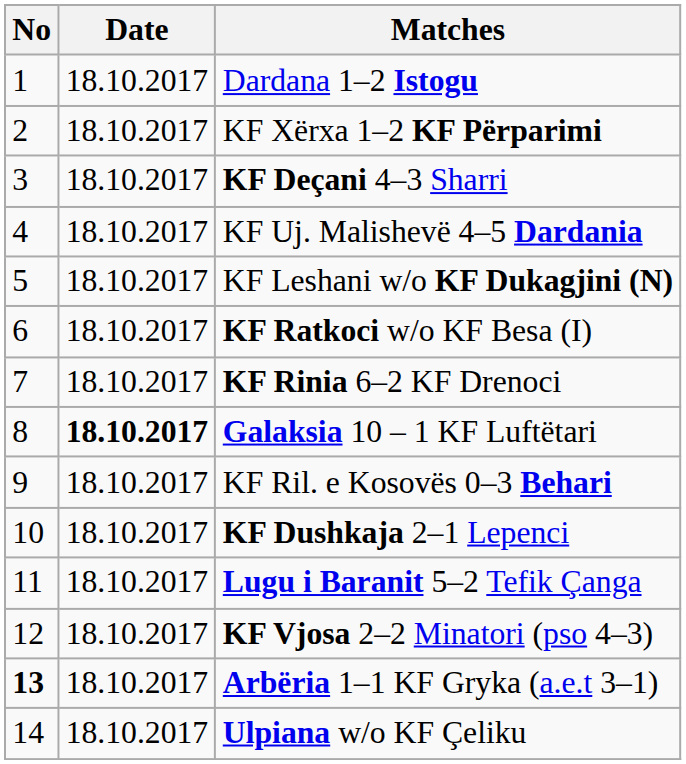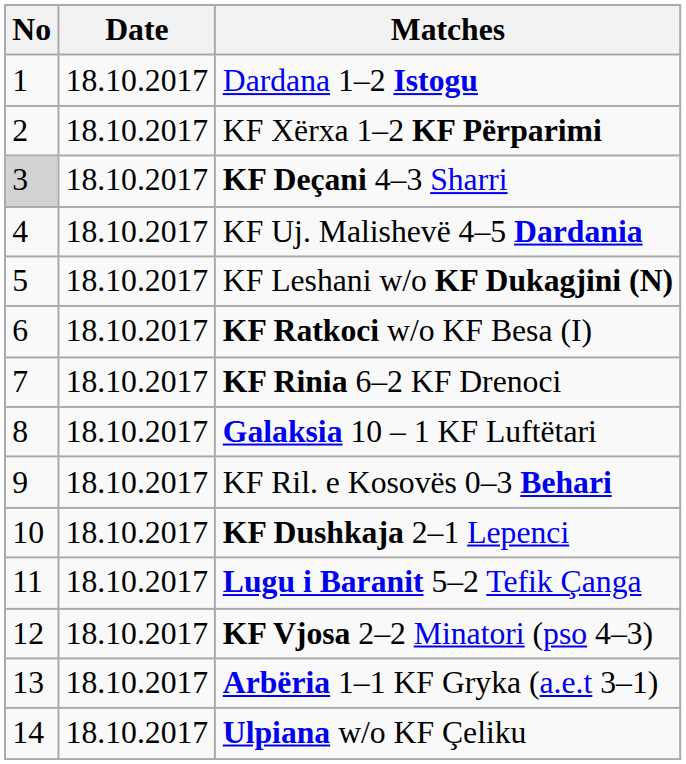KF Deçani 4–3 Sharri | No: no background -> lightgrey background
Galaksia 10 – 1 KF Luftëtari | Date: bold -> normal
Arbëria 1–1 KF Gryka (a.e.t 3–1) | No: bold -> normal
